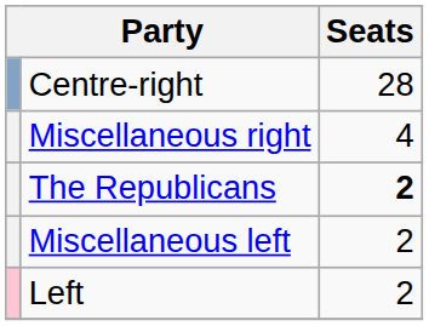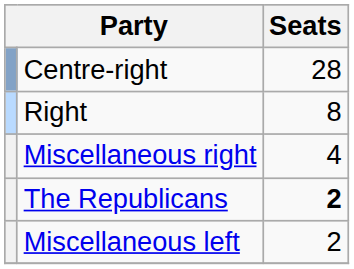+ row: Right | 8
- row: Left | 2
